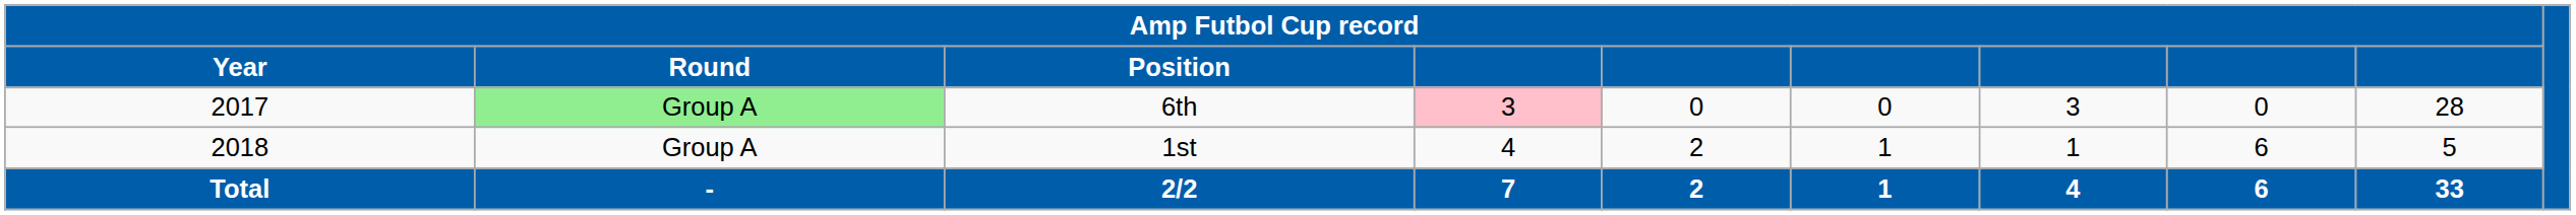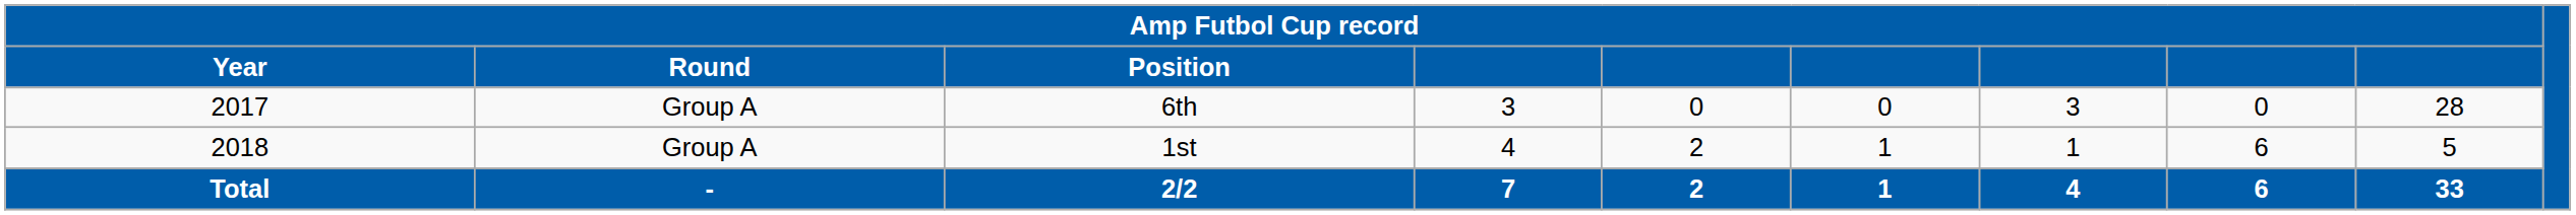6th | Amp Futbol Cup record / Round: lightgreen background -> no background
6th | column 4: pink background -> no background
